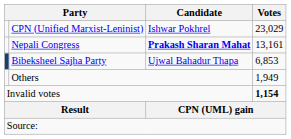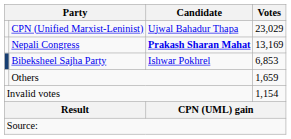CPN (Unified Marxist-Leninist) | Candidate: Ishwar Pokhrel -> Ujwal Bahadur Thapa
Nepali Congress | Votes: 13,161 -> 13,169
Bibeksheel Sajha Party | Candidate: Ujwal Bahadur Thapa -> Ishwar Pokhrel
Others | Votes: 1,949 -> 1,659
Invalid votes | Votes: bold -> normal
